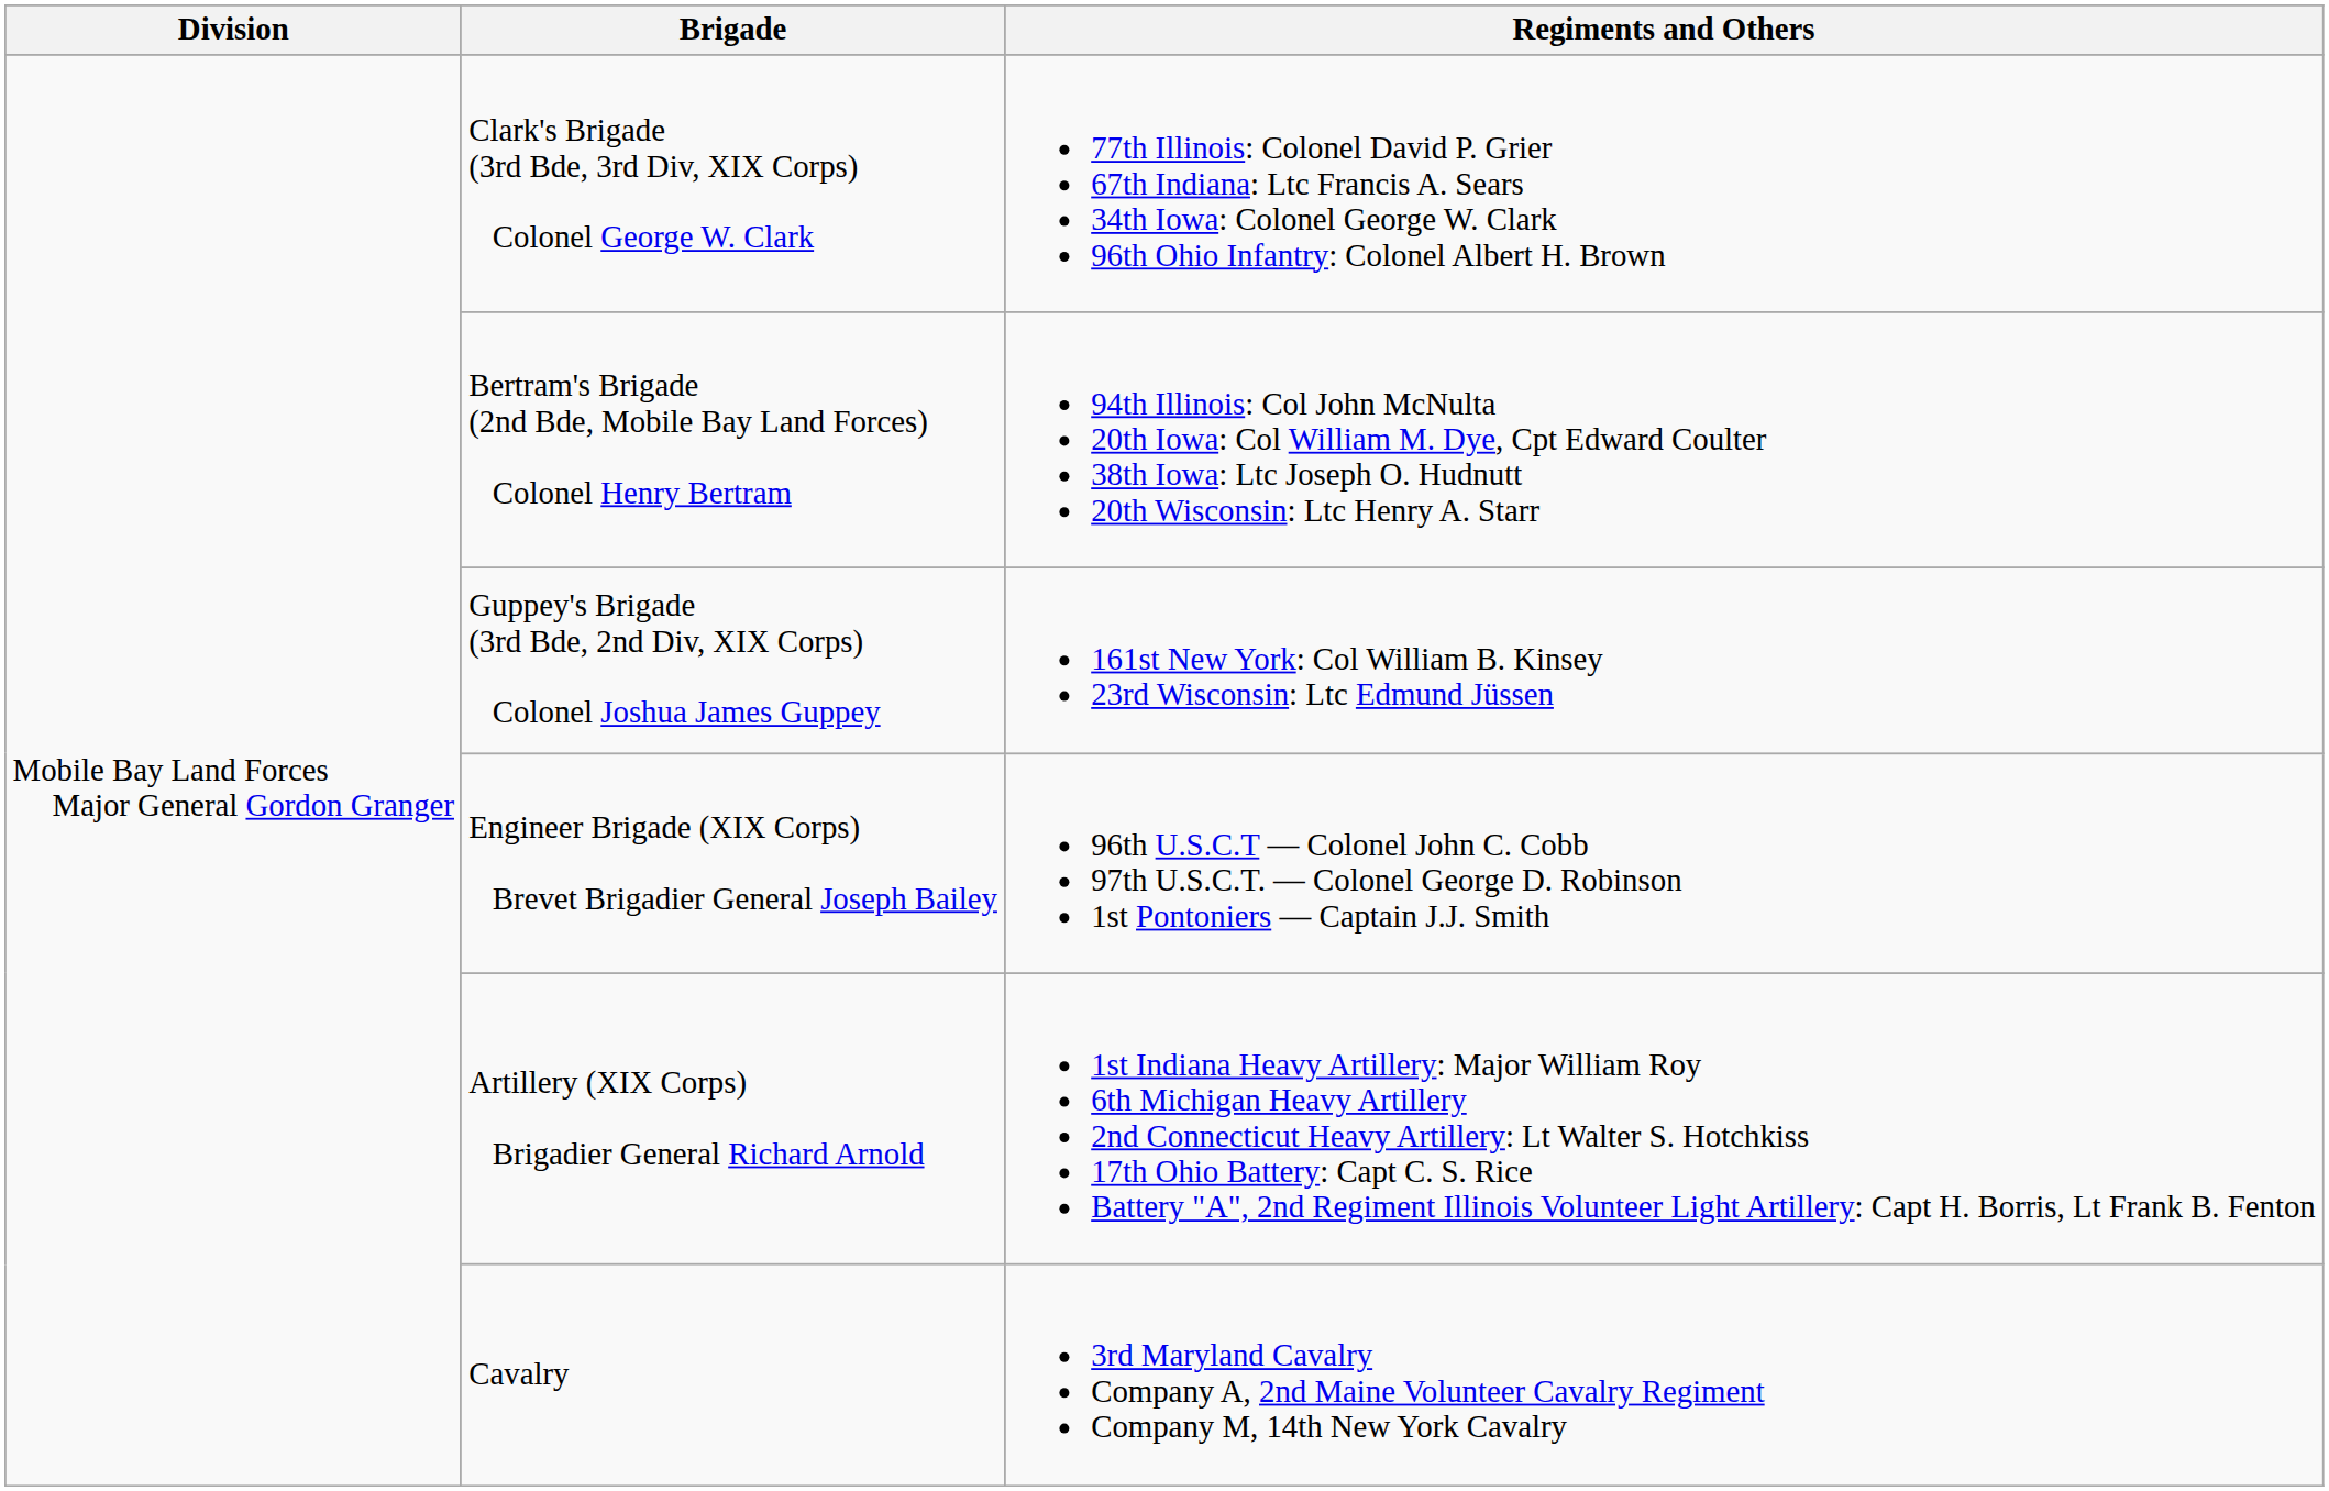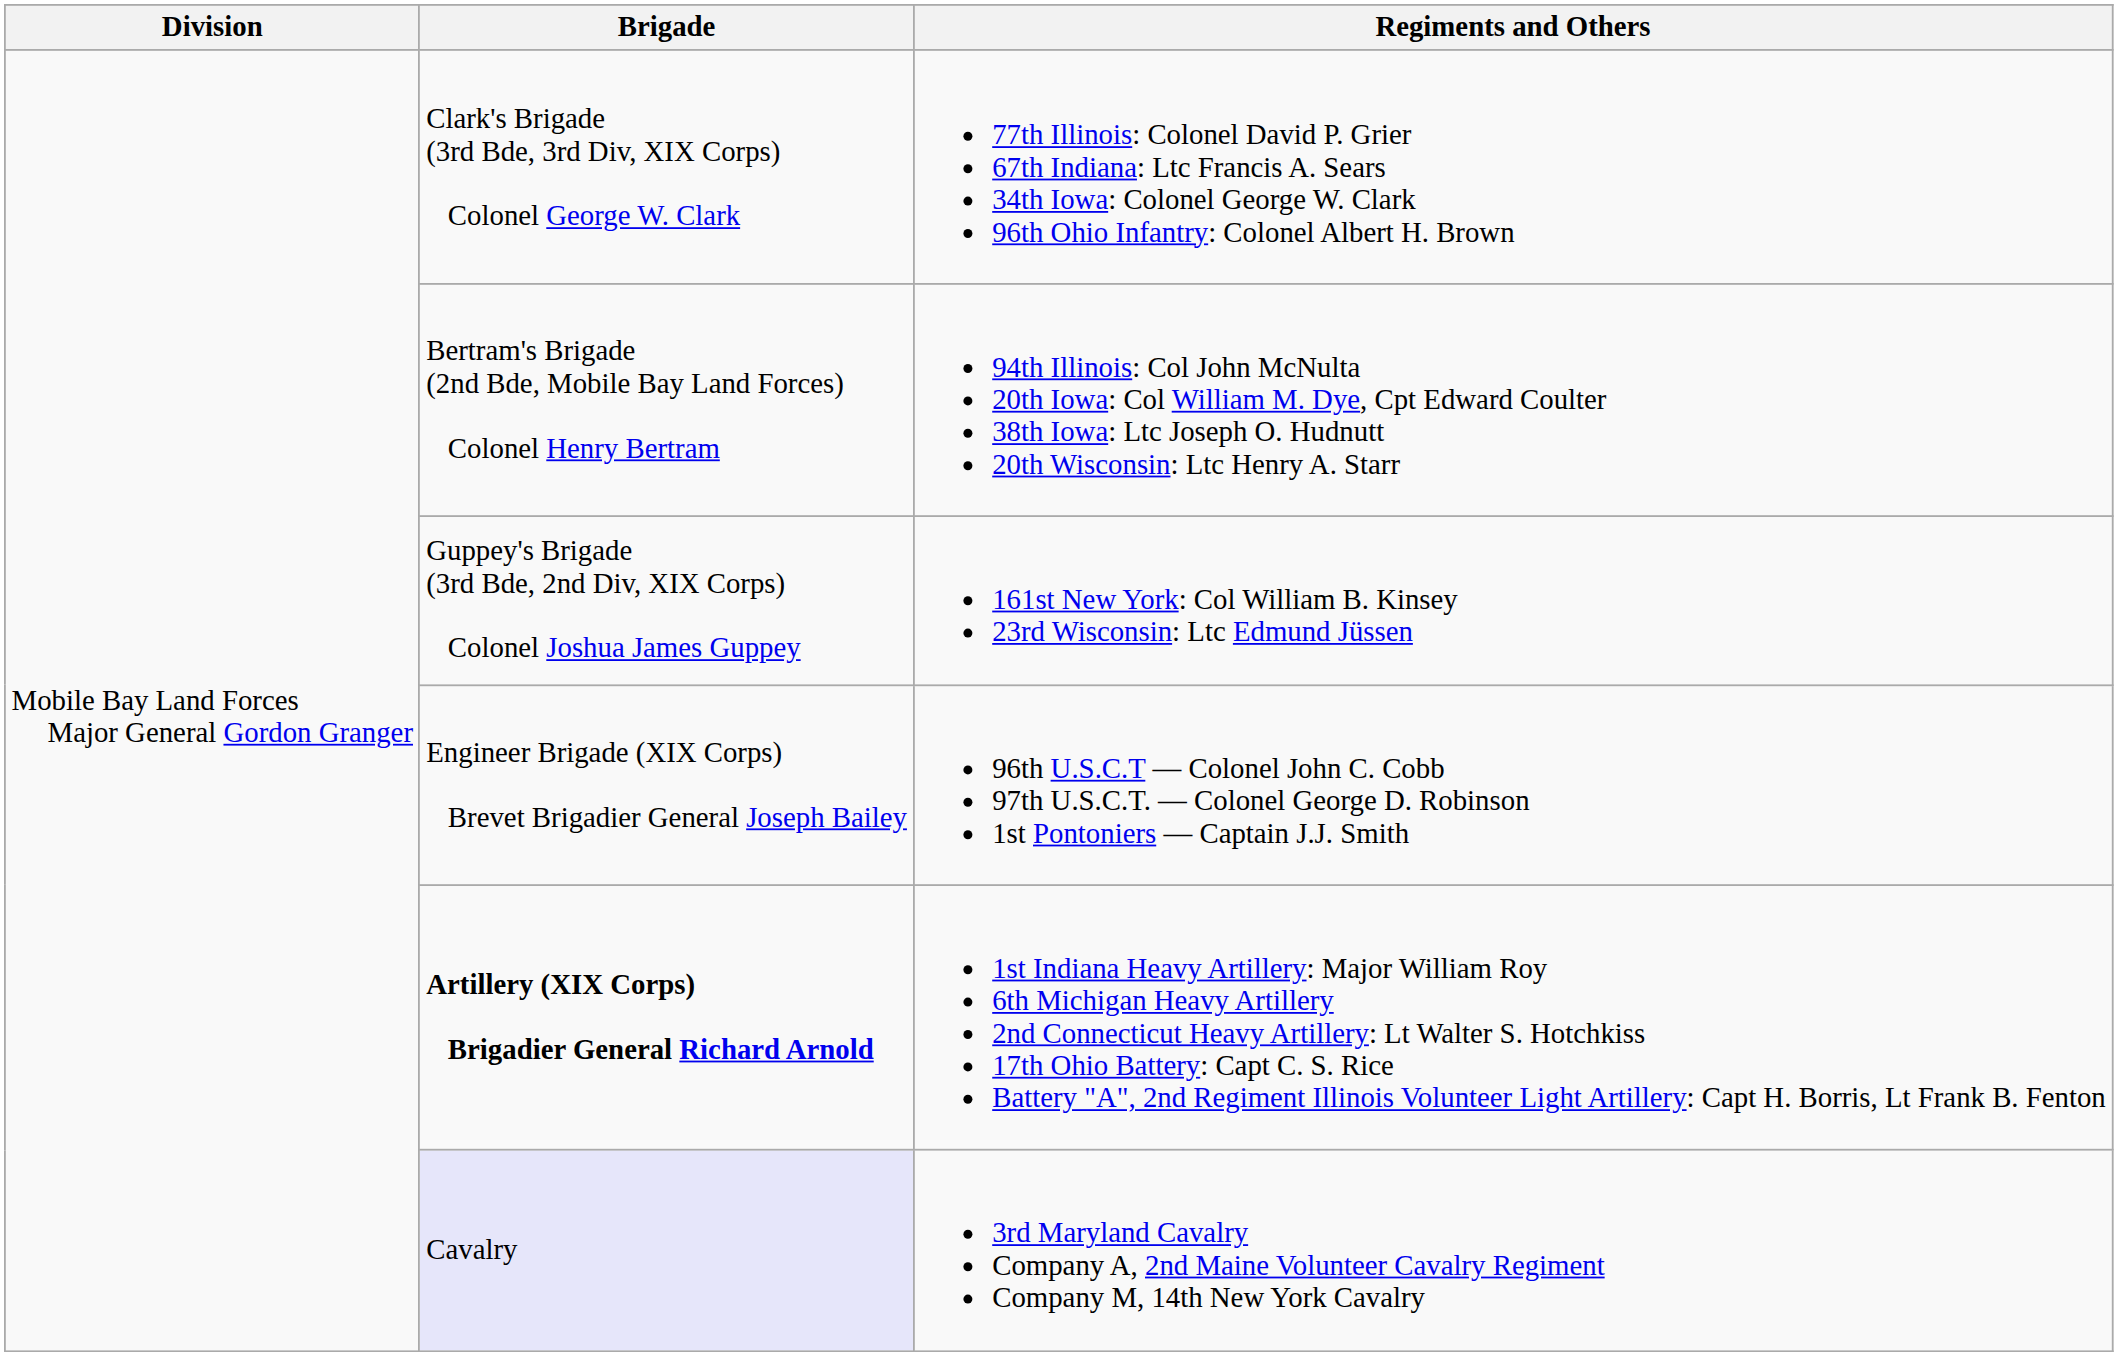Artillery (XIX Corps) Brigadier General Richard Arnold | Brigade: normal -> bold
Cavalry | Brigade: no background -> lavender background
